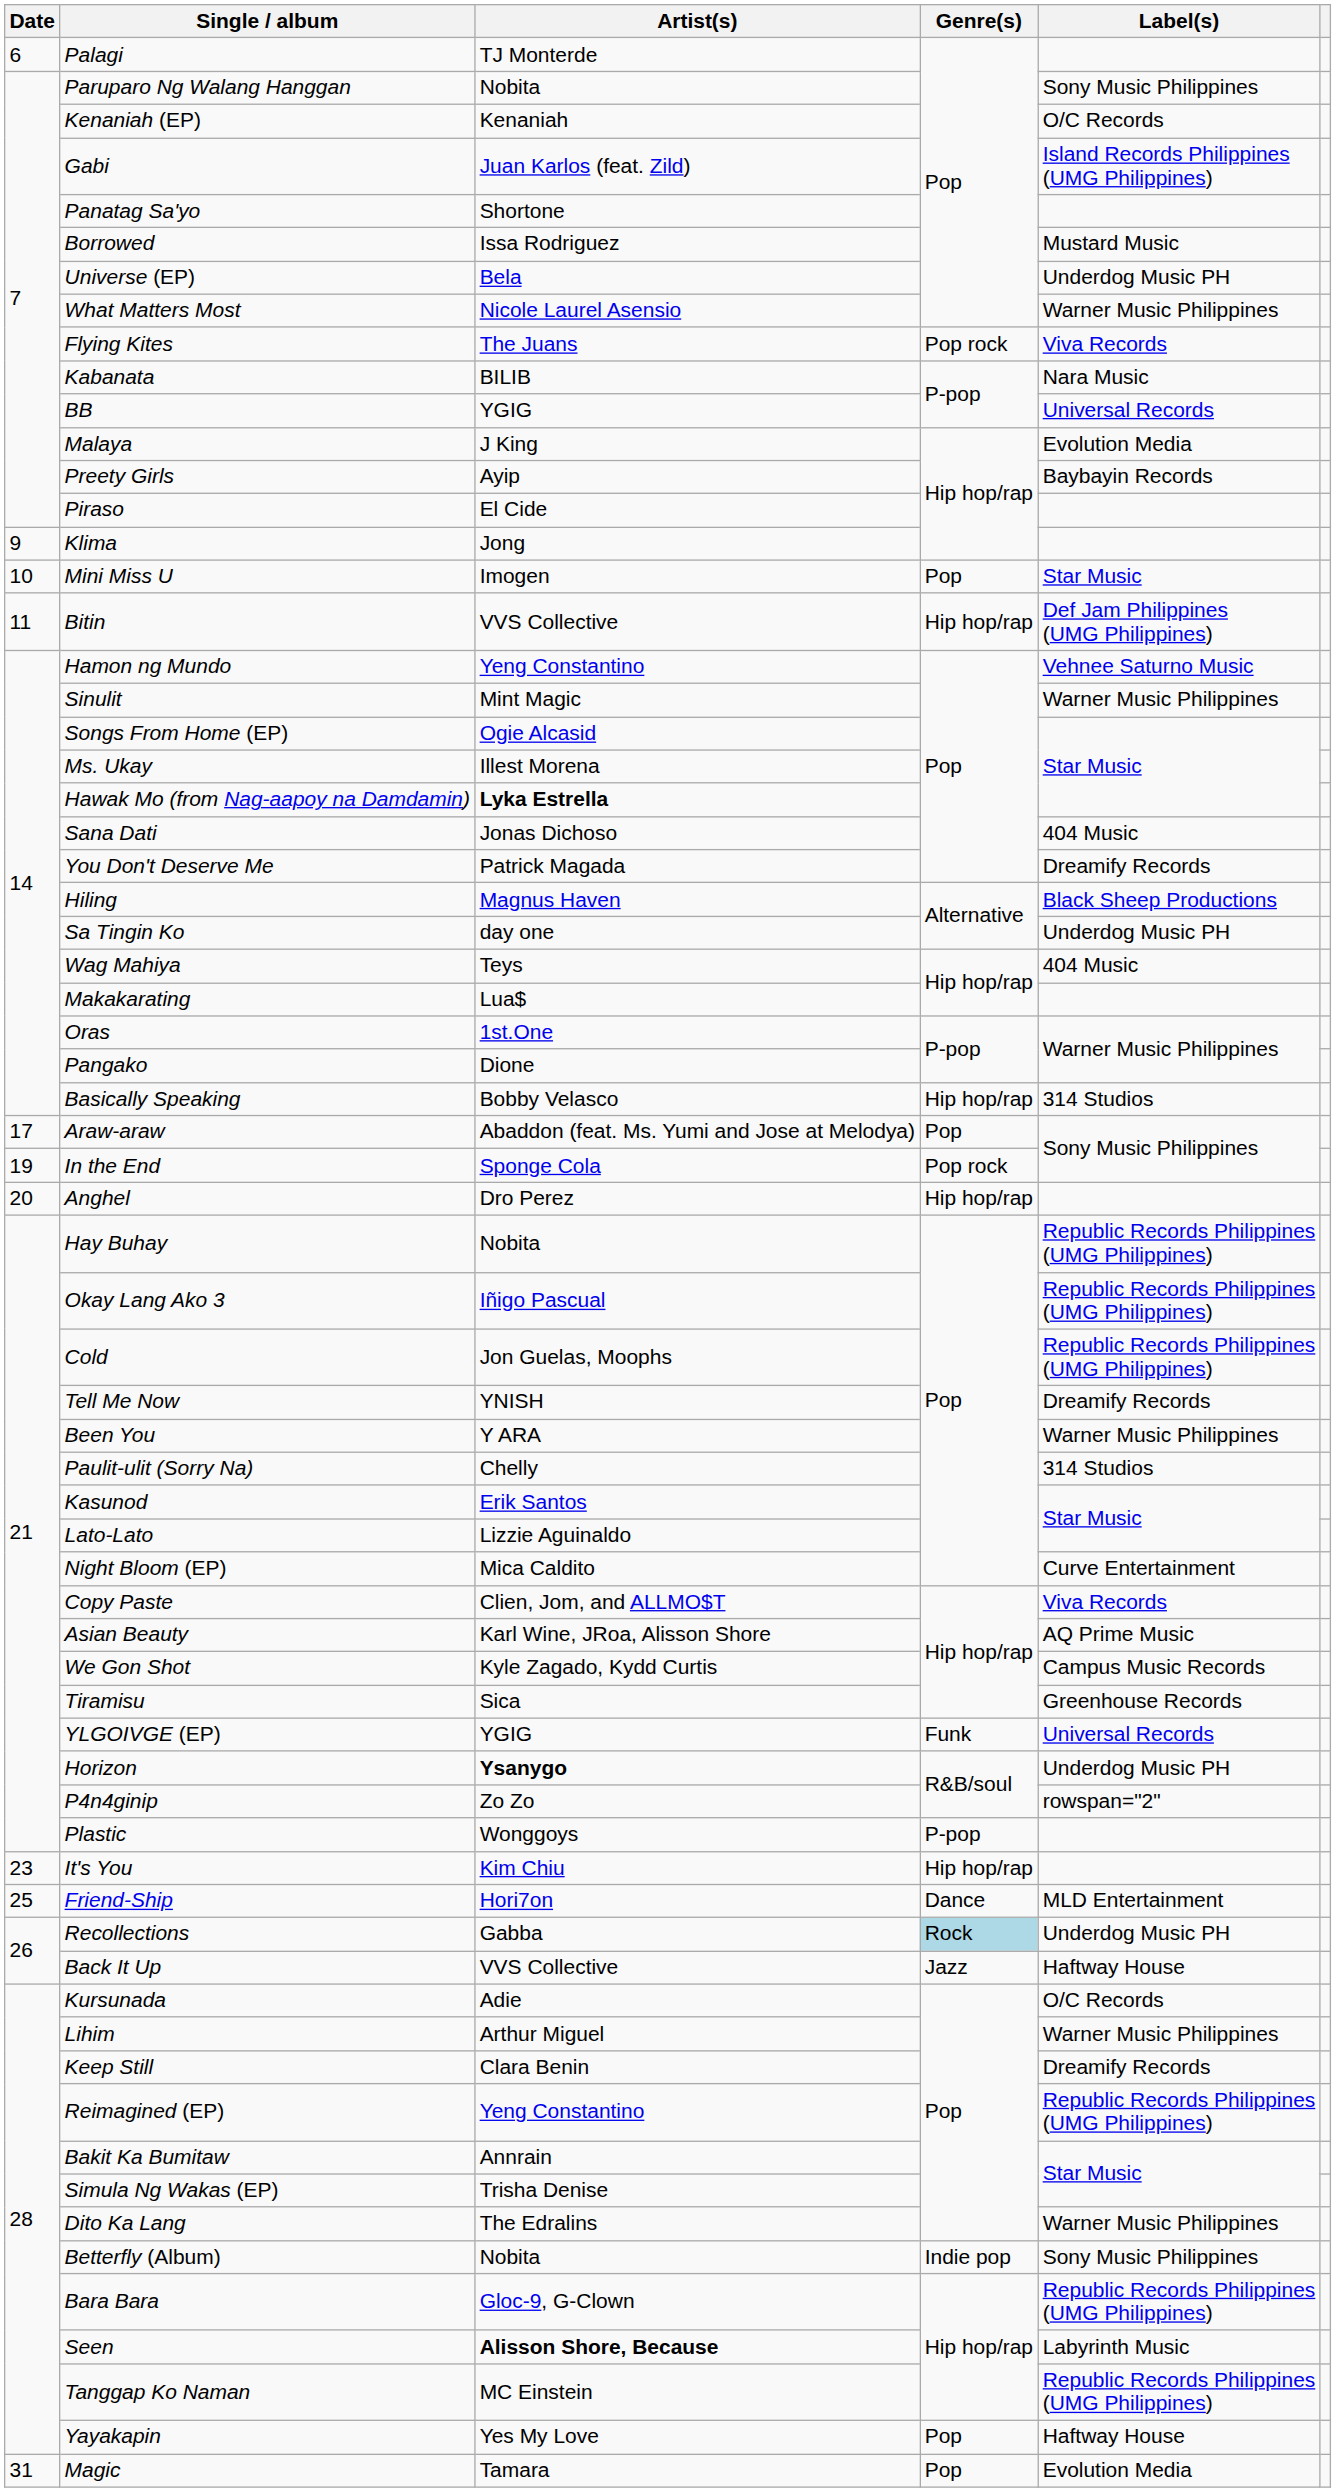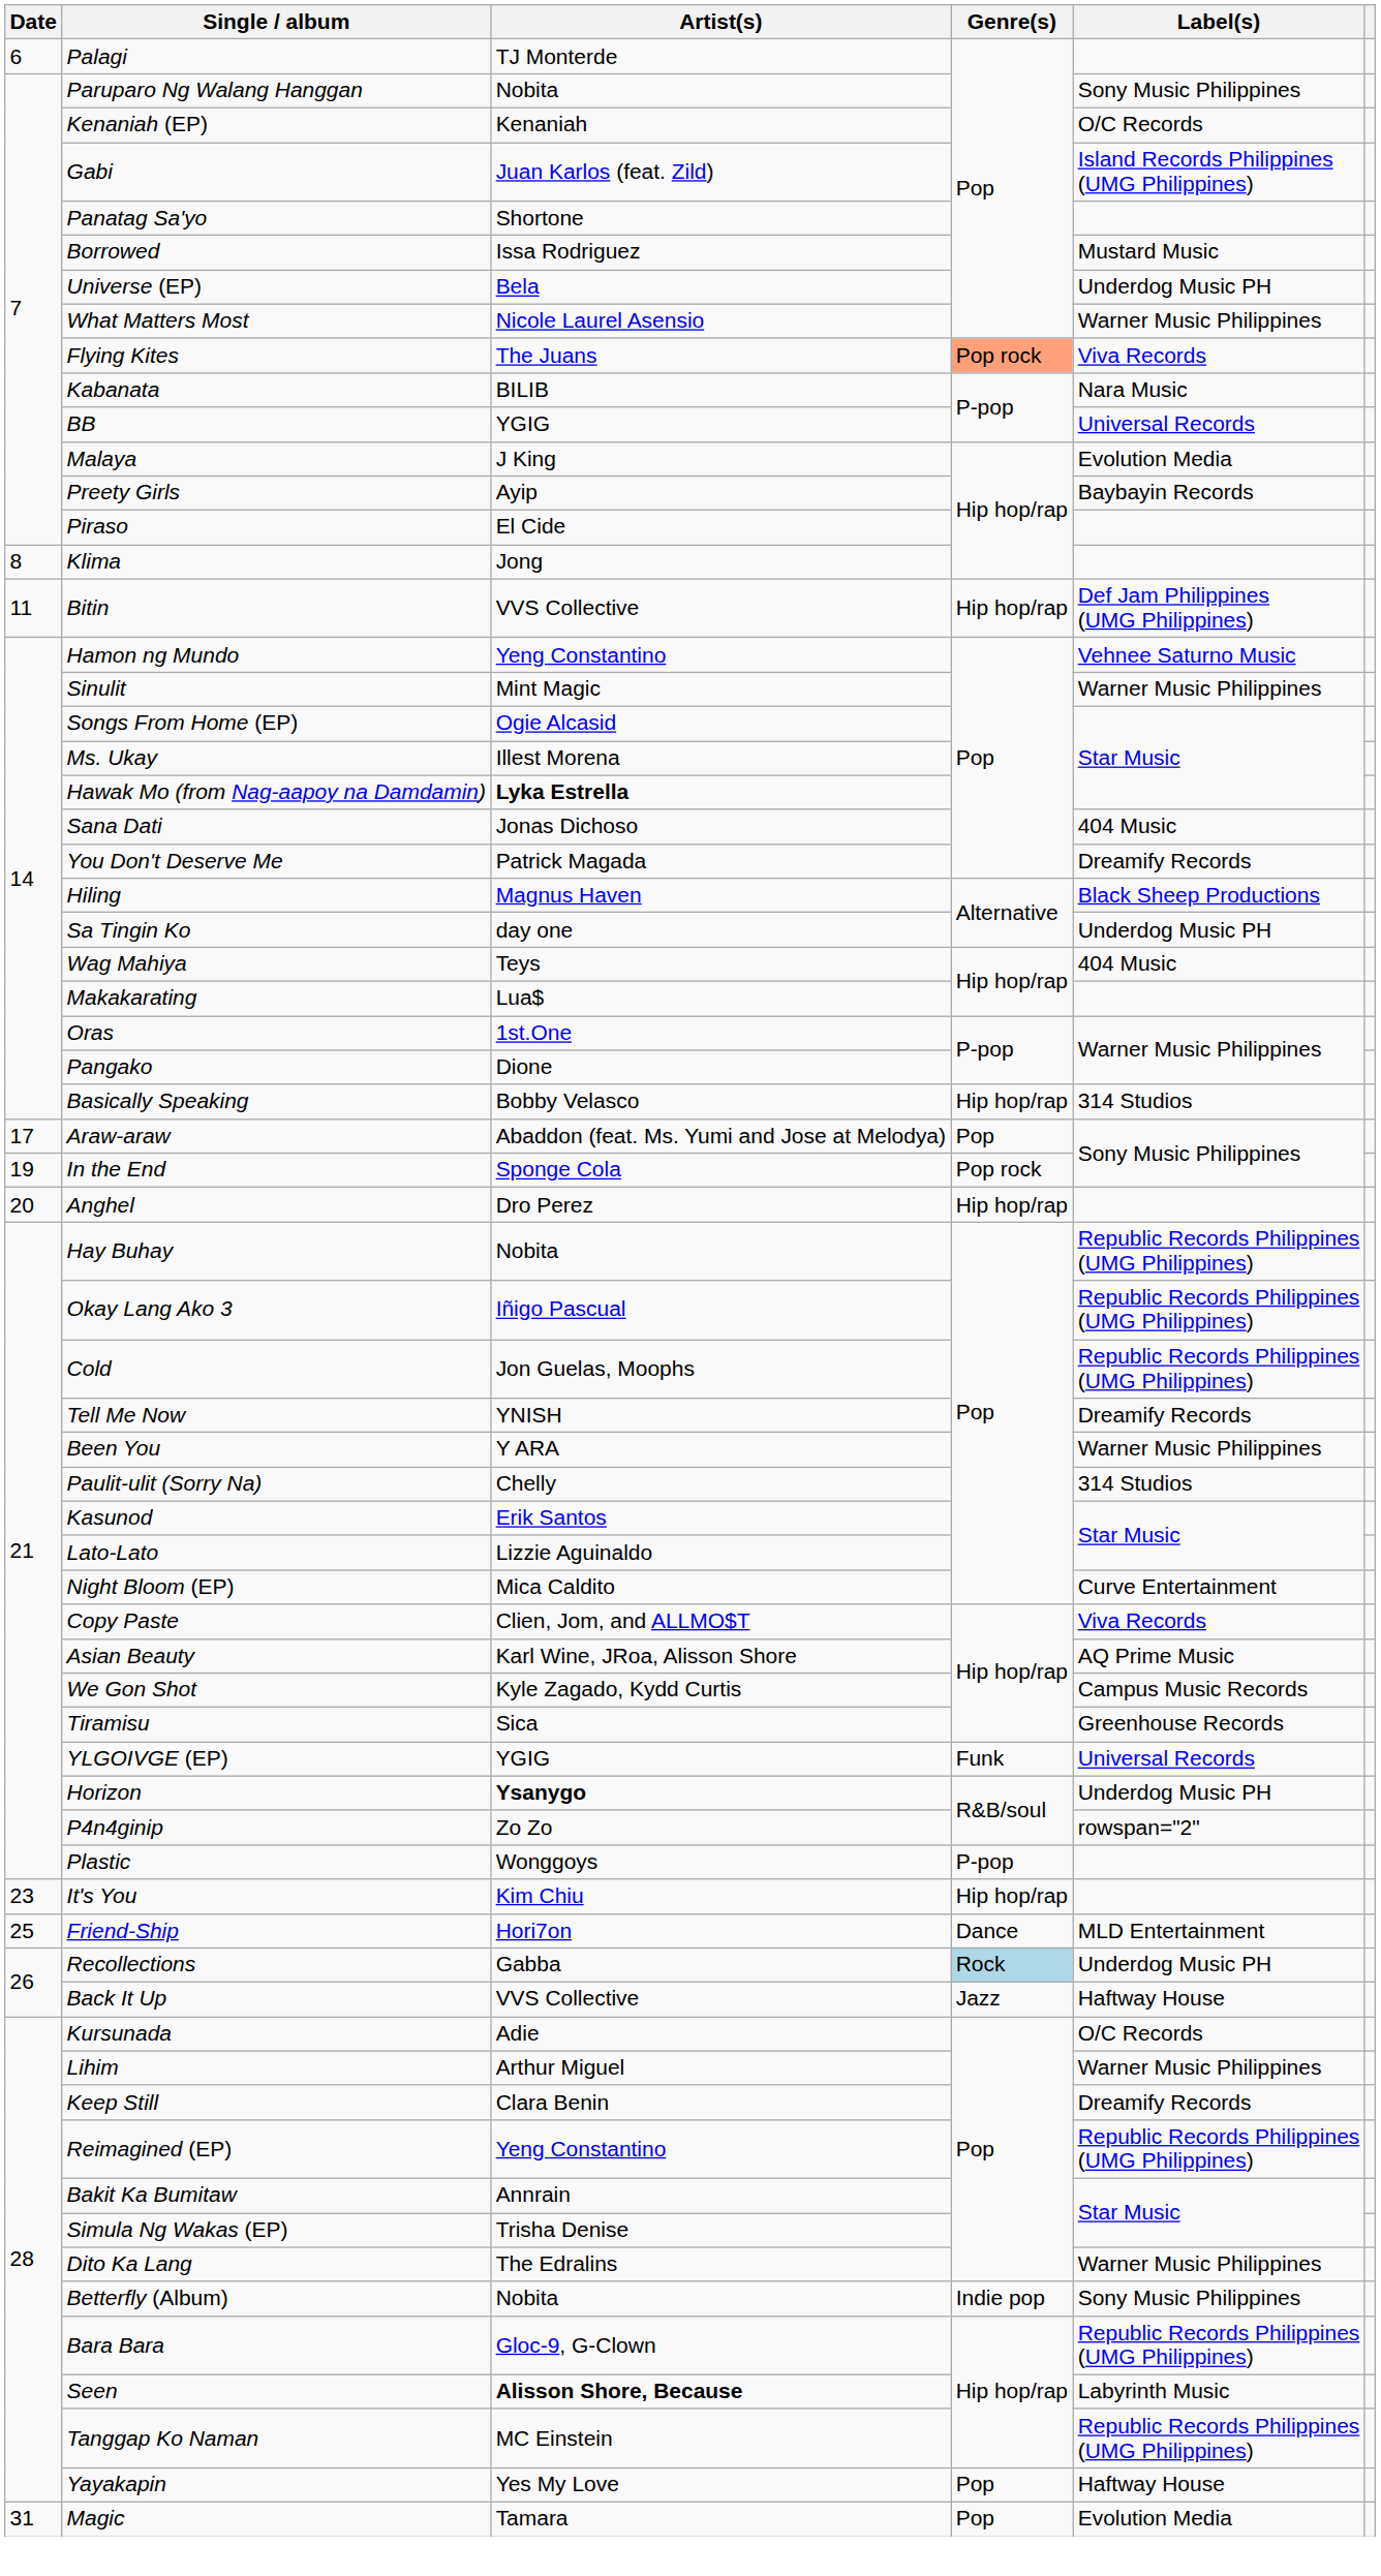Flying Kites | Genre(s): no background -> lightsalmon background
Klima | Date: 9 -> 8
- row: 10 | Mini Miss U | Imogen | Pop | Star Music
